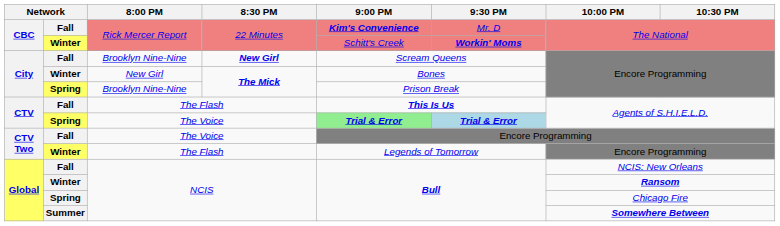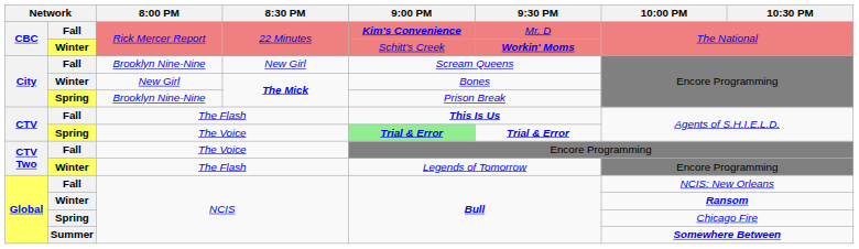Fall / Brooklyn Nine-Nine | 8:30 PM: bold -> normal
Spring / The Voice | 9:30 PM: lightblue background -> no background
